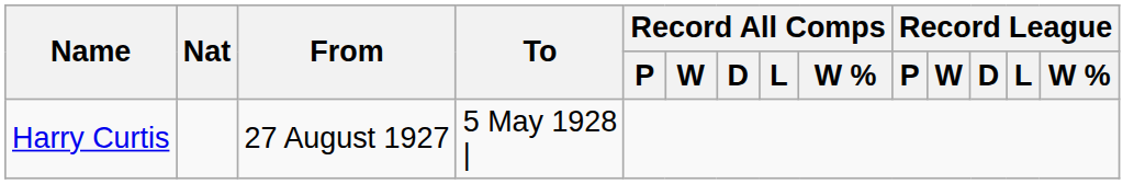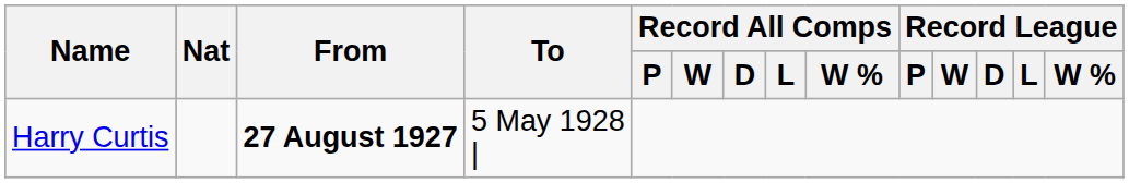Harry Curtis | From: normal -> bold
